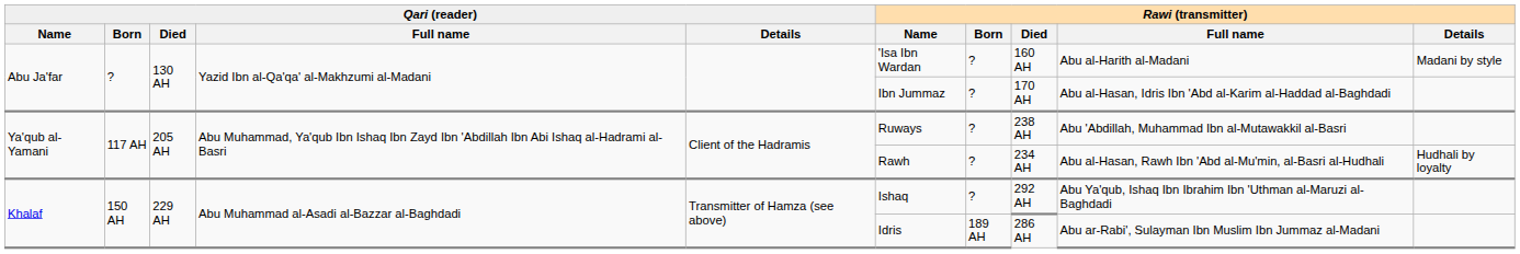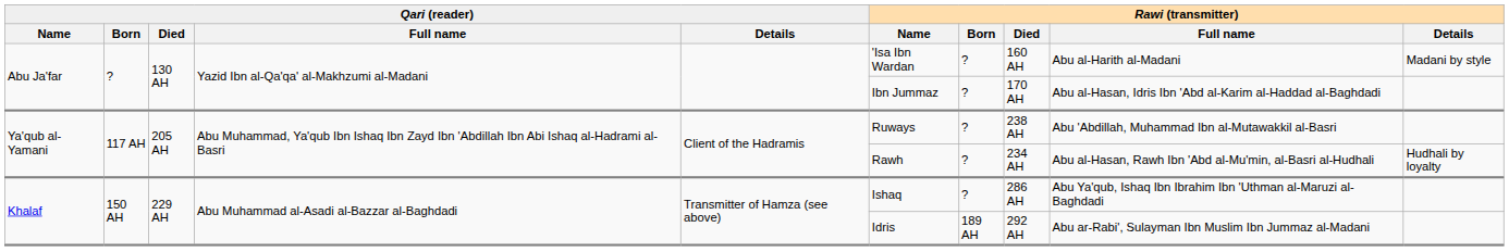row 7 | Rawi (transmitter) / Died: 292 AH -> 286 AH
row 8 | Rawi (transmitter) / Died: 286 AH -> 292 AH
